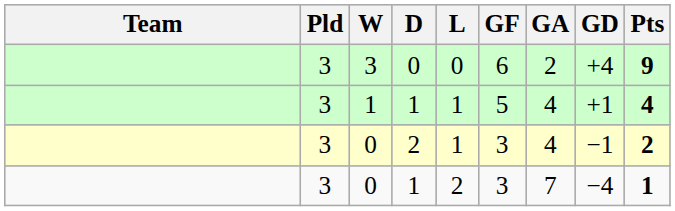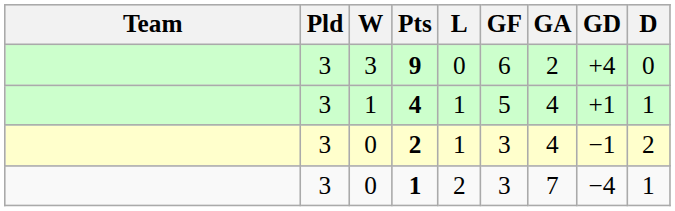columns swapped: D <-> Pts
